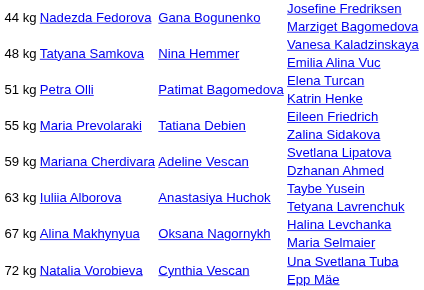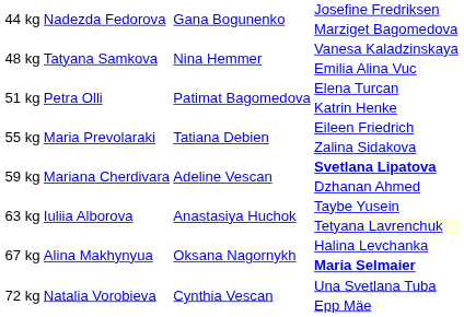Svetlana Lipatova | column 4: normal -> bold
Tetyana Lavrenchuk | column 4: no background -> lightyellow background
Maria Selmaier | column 4: normal -> bold
